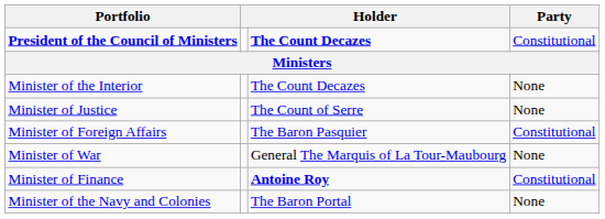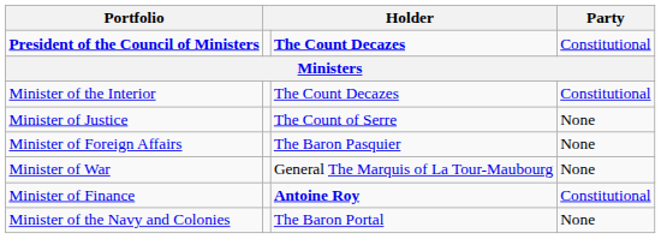Minister of the Interior | Party: None -> Constitutional
Minister of Foreign Affairs | Party: Constitutional -> None
